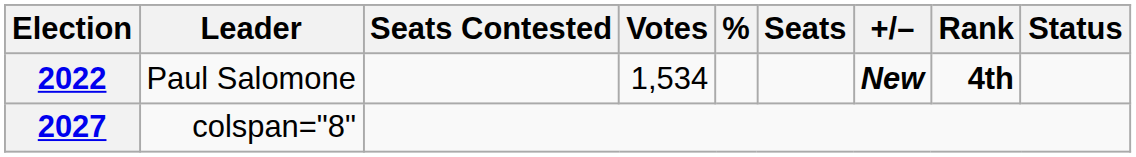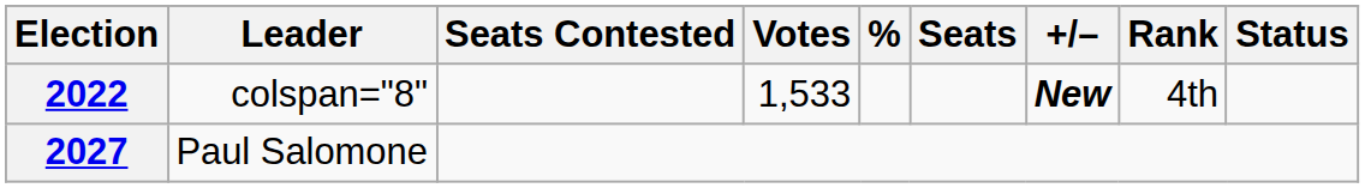2022 | Leader: Paul Salomone -> colspan="8"
2022 | Votes: 1,534 -> 1,533
2022 | Rank: bold -> normal
2027 | Leader: colspan="8" -> Paul Salomone
